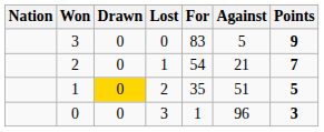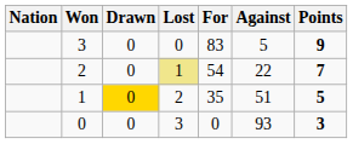row 3 | Lost: no background -> khaki background
row 3 | Against: 21 -> 22
row 5 | For: 1 -> 0
row 5 | Against: 96 -> 93
